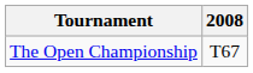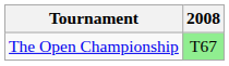The Open Championship | 2008: no background -> lightgreen background
